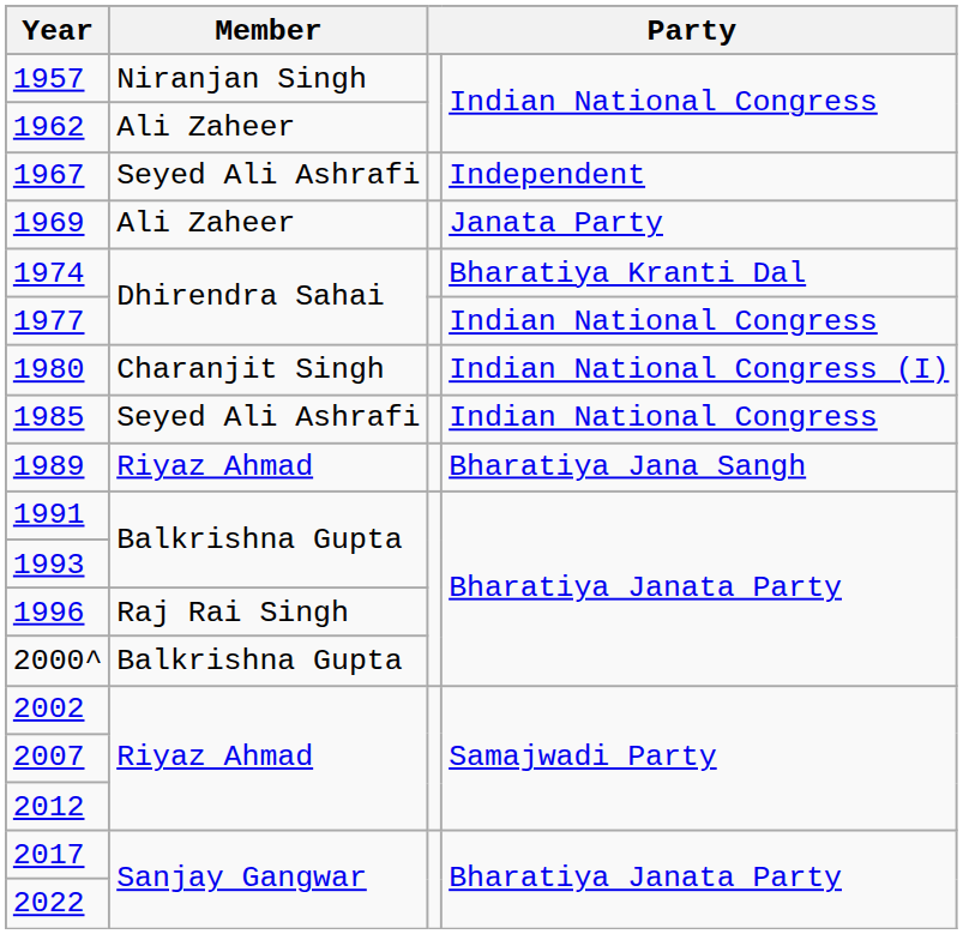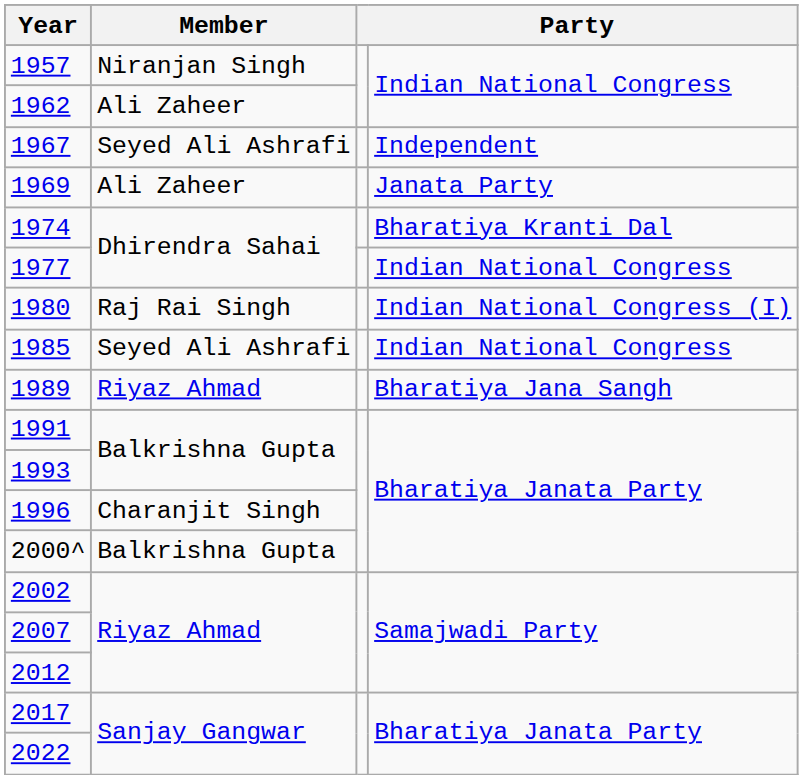1980 | Member: Charanjit Singh -> Raj Rai Singh
1996 | Member: Raj Rai Singh -> Charanjit Singh
